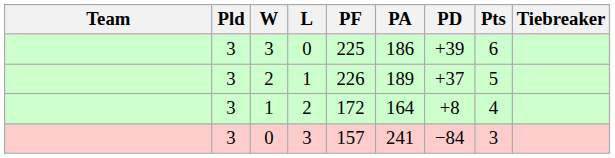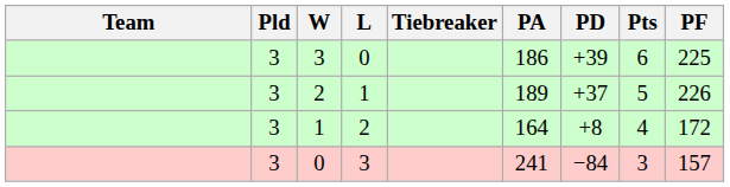columns swapped: PF <-> Tiebreaker
